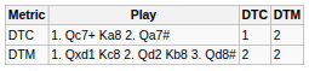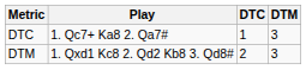row 2 | DTM: 2 -> 3
row 3 | DTM: 2 -> 3
